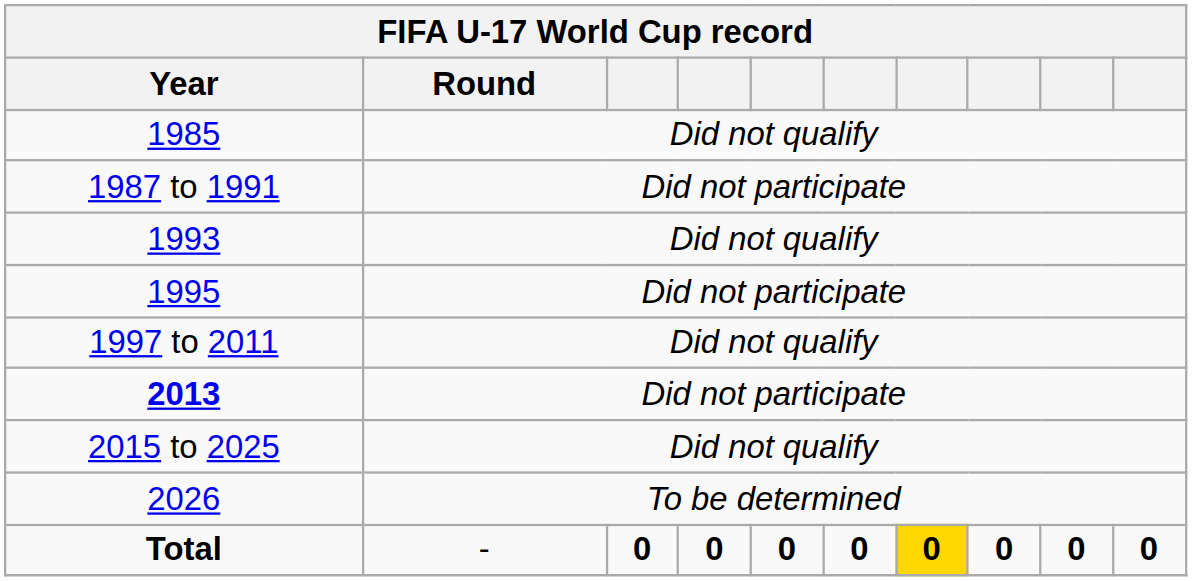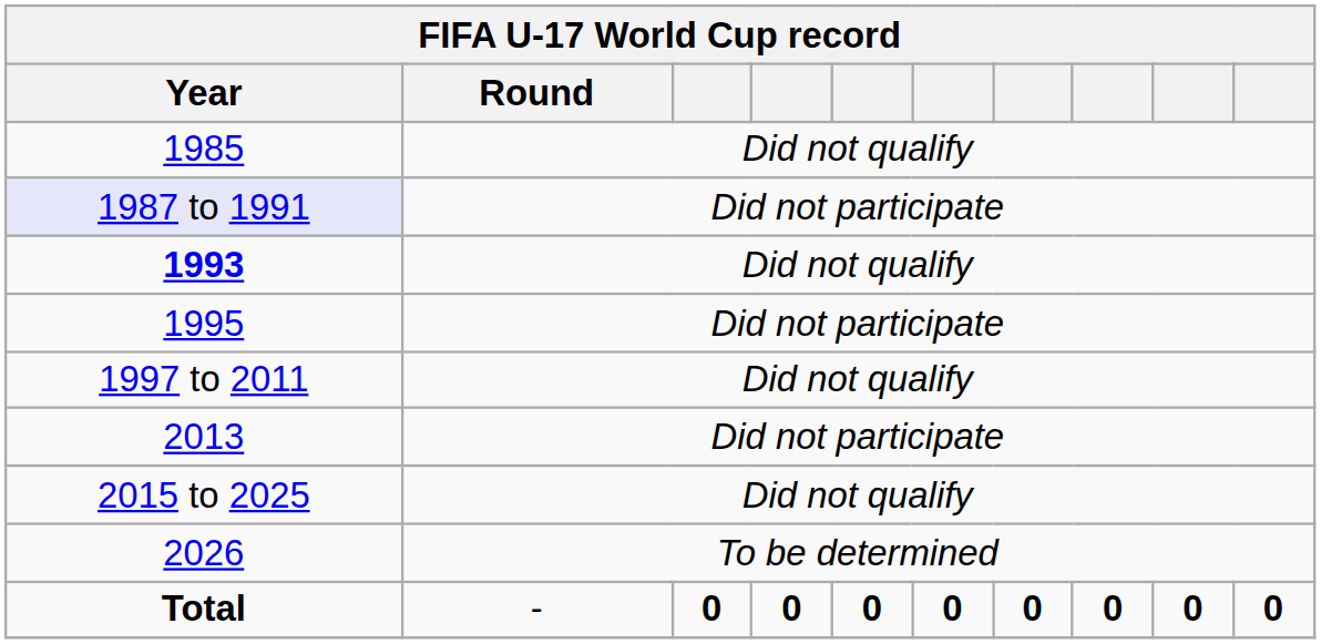1987 to 1991 | FIFA U-17 World Cup record / Year: no background -> lavender background
1993 | FIFA U-17 World Cup record / Year: normal -> bold
2013 | FIFA U-17 World Cup record / Year: bold -> normal
Total | column 7: gold background -> no background
